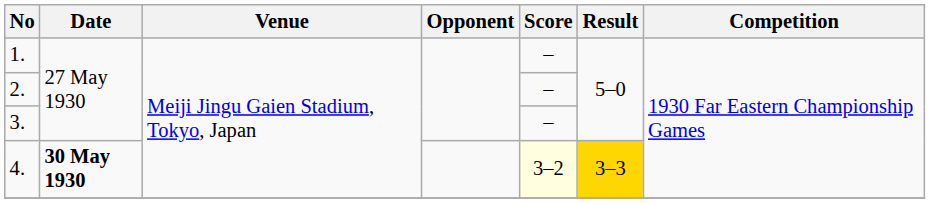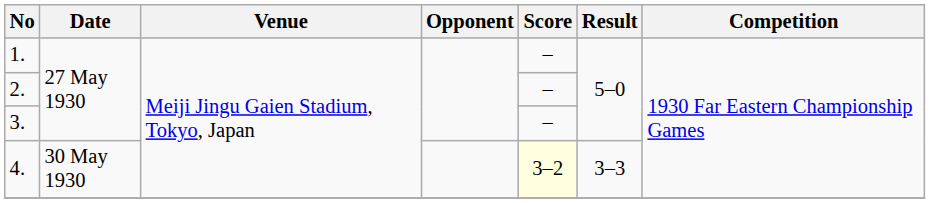4. | Date: bold -> normal
4. | Result: gold background -> no background
